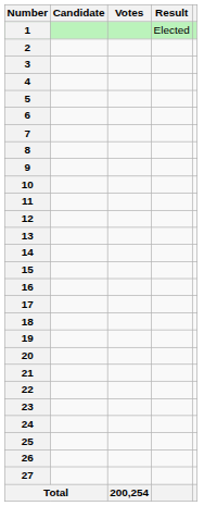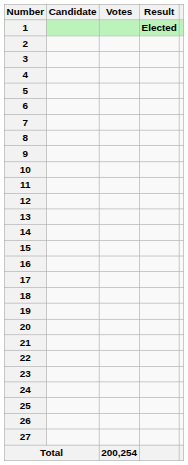1 | Result: normal -> bold
